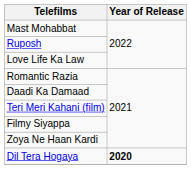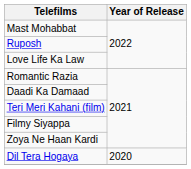Dil Tera Hogaya | Year of Release: bold -> normal
